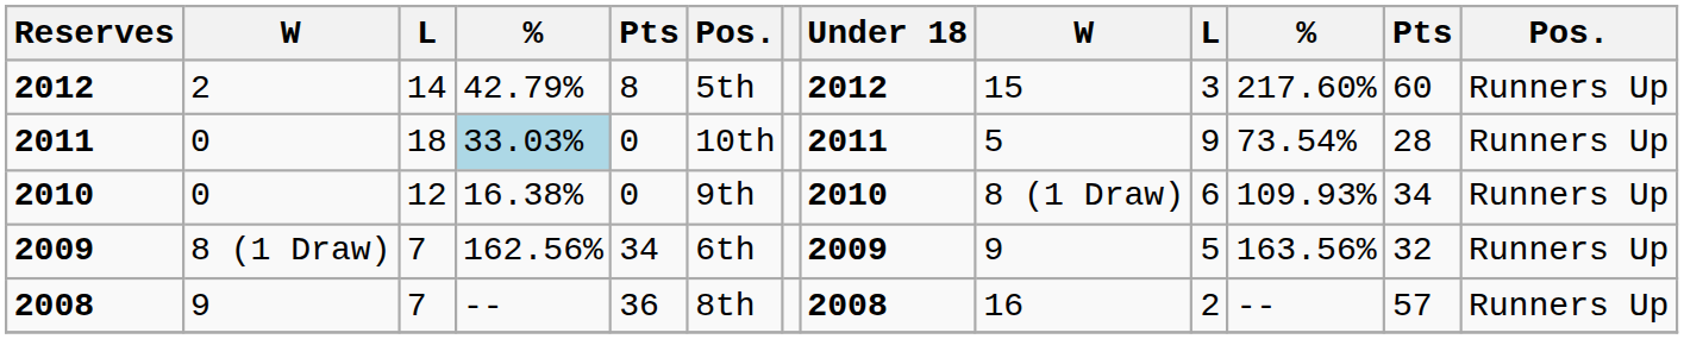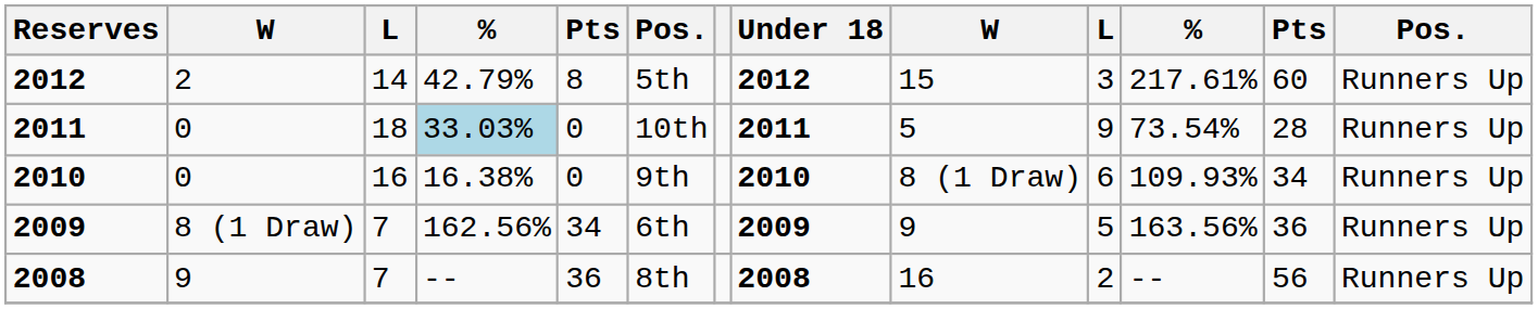row 2 | column 11: 217.60% -> 217.61%
row 4 | column 3: 12 -> 16
row 5 | column 12: 32 -> 36
row 6 | column 12: 57 -> 56
